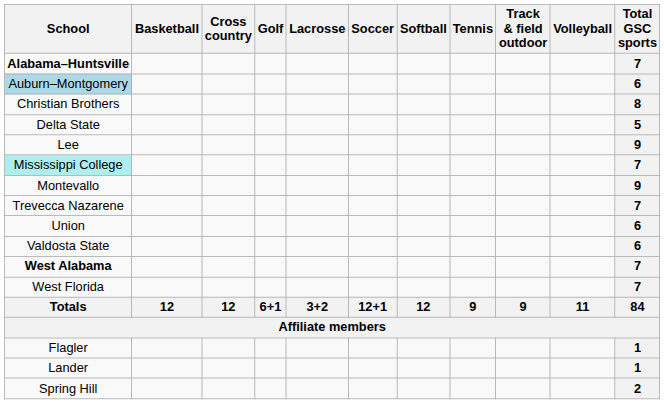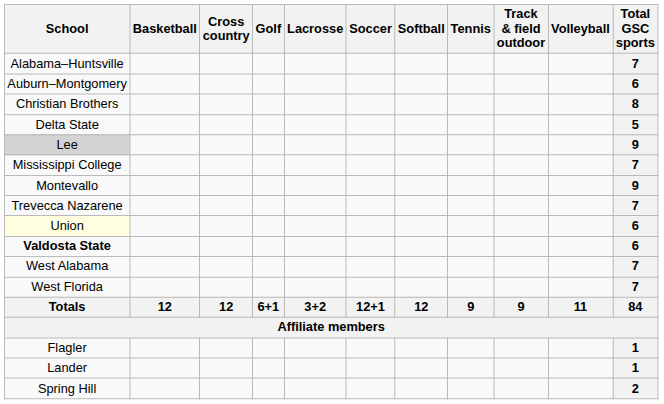Alabama–Huntsville | School: bold -> normal
Auburn–Montgomery | School: lightblue background -> no background
Lee | School: no background -> lightgrey background
Mississippi College | School: paleturquoise background -> no background
Union | School: no background -> lightyellow background
Valdosta State | School: normal -> bold
West Alabama | School: bold -> normal
